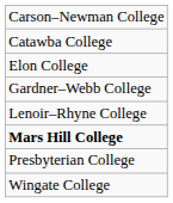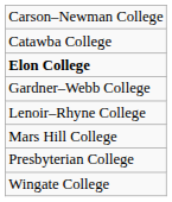row 3 | column 1: normal -> bold
row 6 | column 1: bold -> normal
